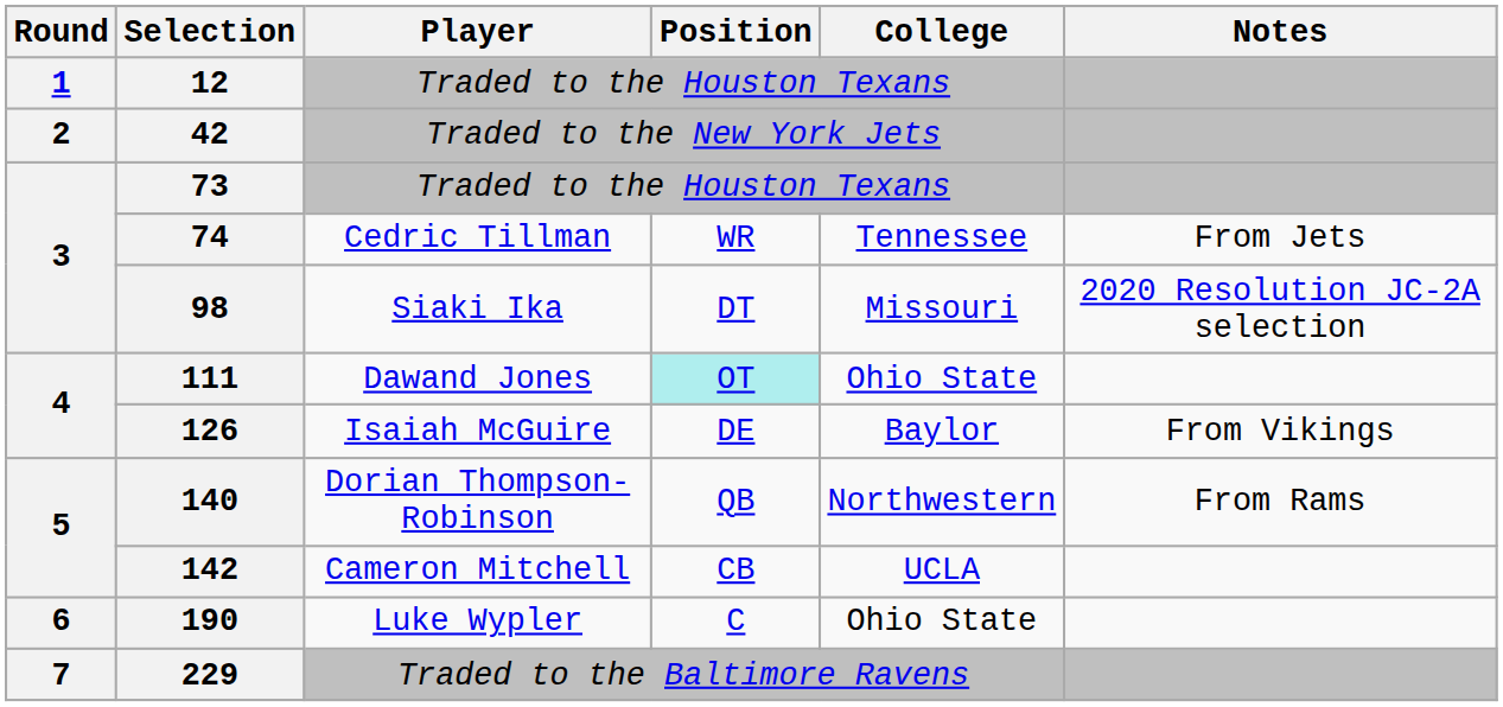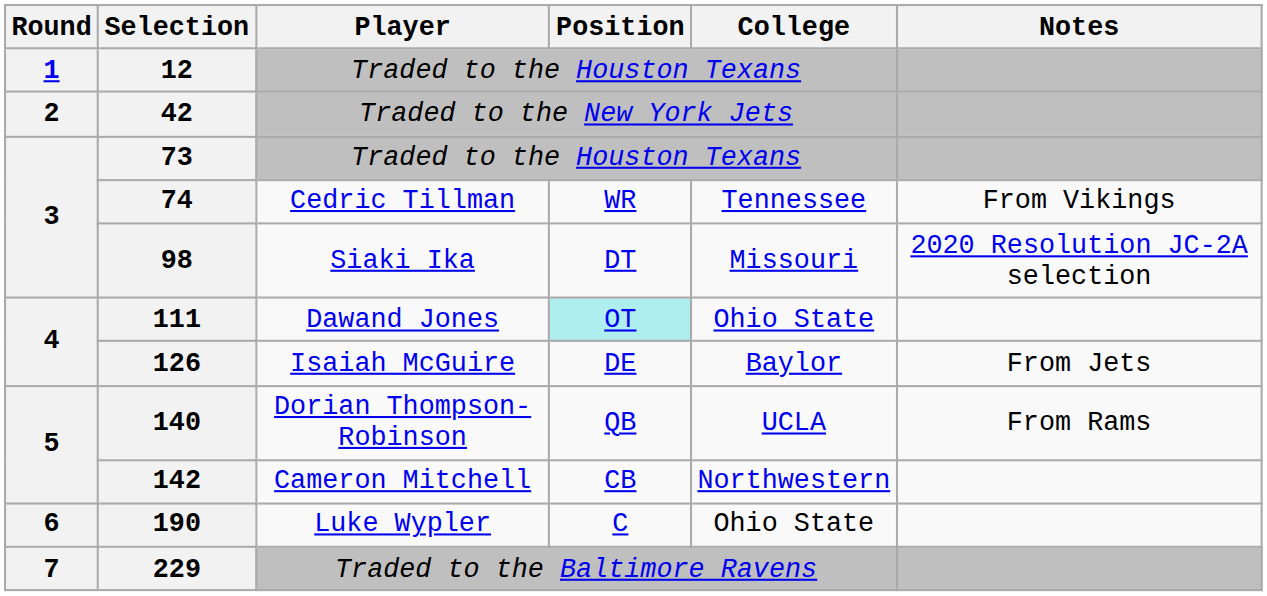74 | Notes: From Jets -> From Vikings
126 | Notes: From Vikings -> From Jets
140 | College: Northwestern -> UCLA
142 | College: UCLA -> Northwestern
